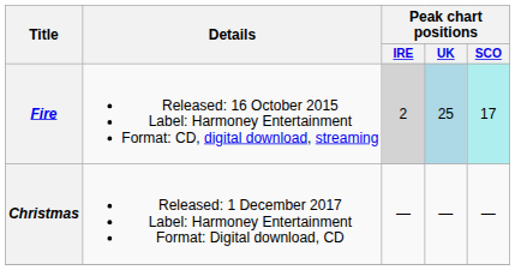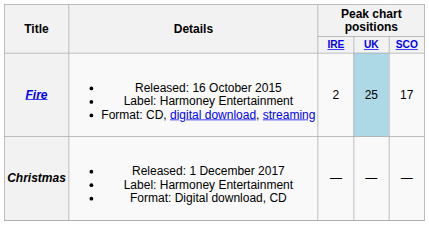Fire | Peak chart positions / IRE: lightgrey background -> no background
Fire | Peak chart positions / SCO: paleturquoise background -> no background
